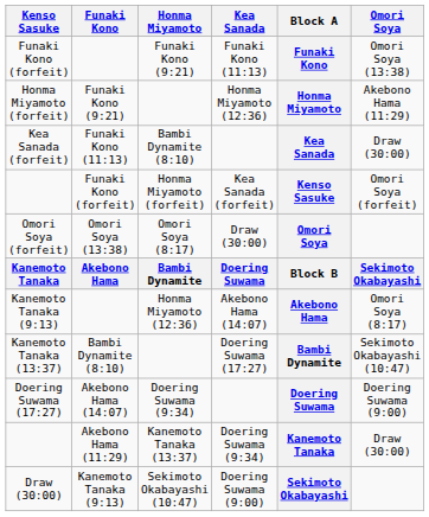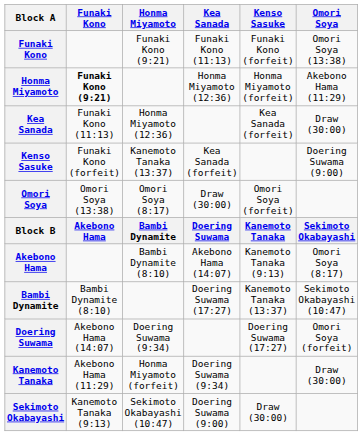columns swapped: Block A <-> Kenso Sasuke
row 3 | Funaki Kono: normal -> bold
row 4 | Honma Miyamoto: Bambi Dynamite (8:10) -> Honma Miyamoto (12:36)
row 5 | Honma Miyamoto: Honma Miyamoto (forfeit) -> Kanemoto Tanaka (13:37)
row 5 | Omori Soya: Omori Soya (forfeit) -> Doering Suwama (9:00)
row 8 | Honma Miyamoto: Honma Miyamoto (12:36) -> Bambi Dynamite (8:10)
row 10 | Omori Soya: Doering Suwama (9:00) -> Omori Soya (forfeit)
row 11 | Honma Miyamoto: Kanemoto Tanaka (13:37) -> Honma Miyamoto (forfeit)
